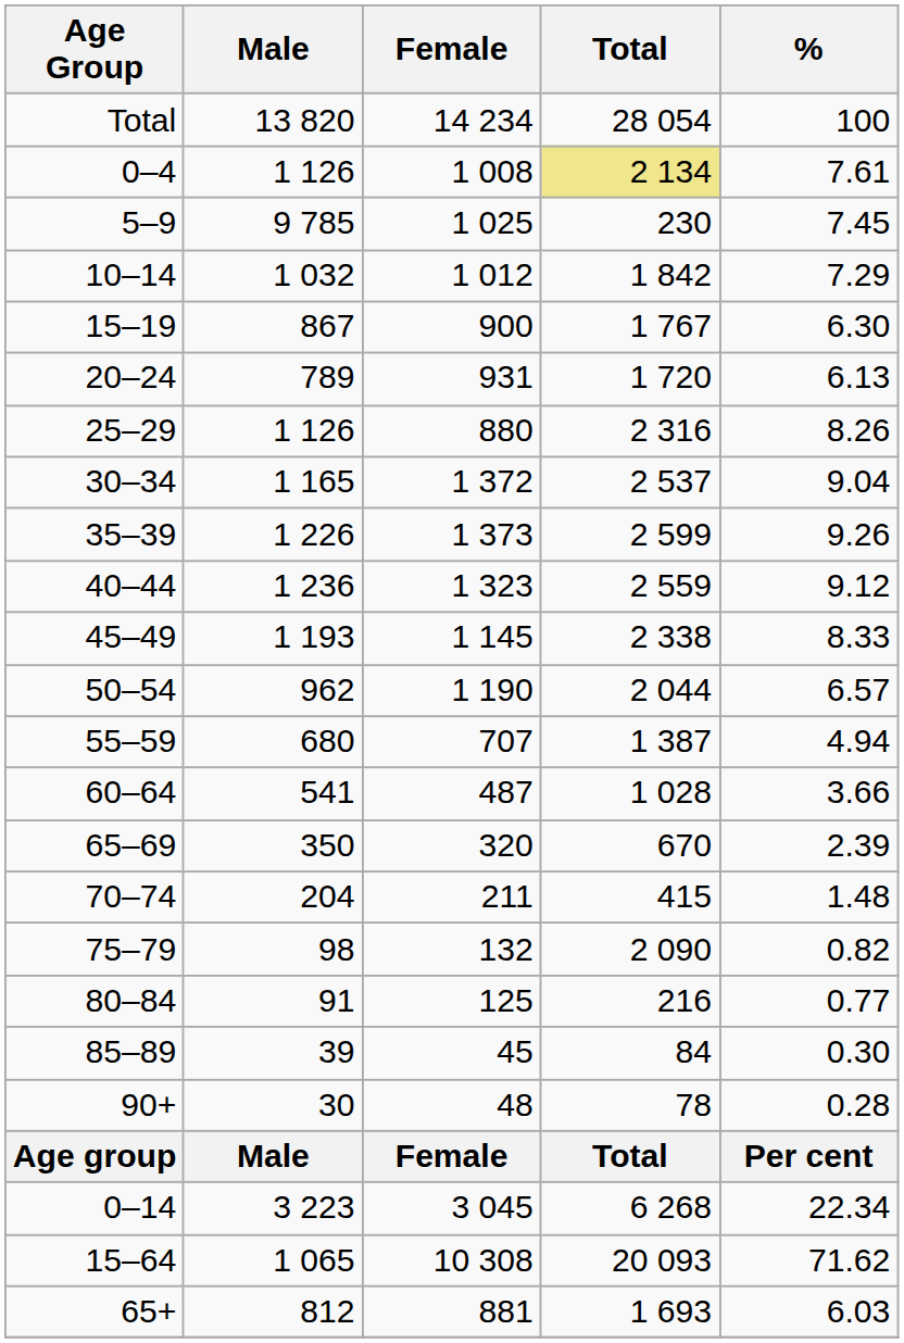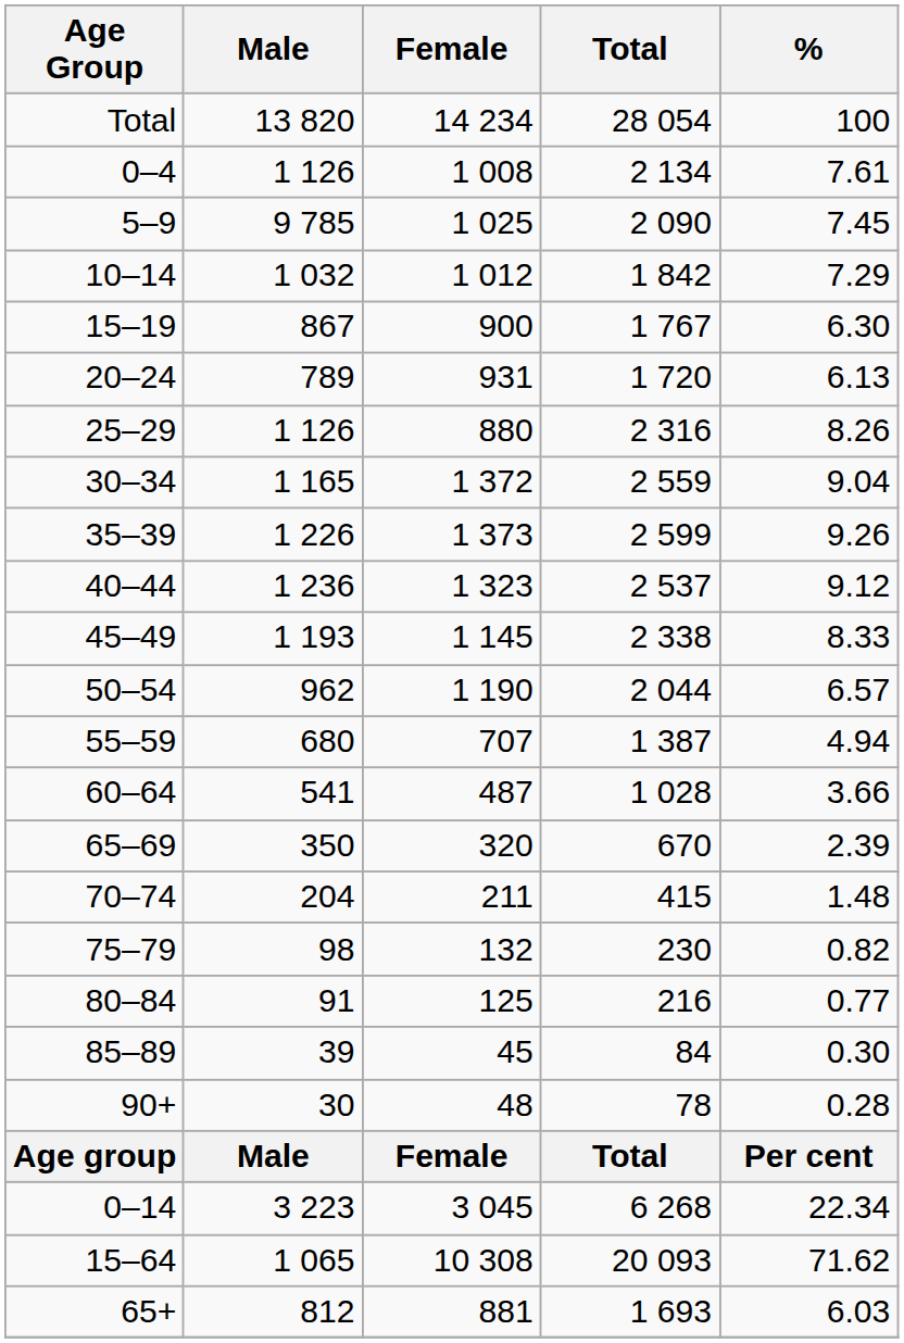0–4 | Total: khaki background -> no background
5–9 | Total: 230 -> 2 090
30–34 | Total: 2 537 -> 2 559
40–44 | Total: 2 559 -> 2 537
75–79 | Total: 2 090 -> 230
